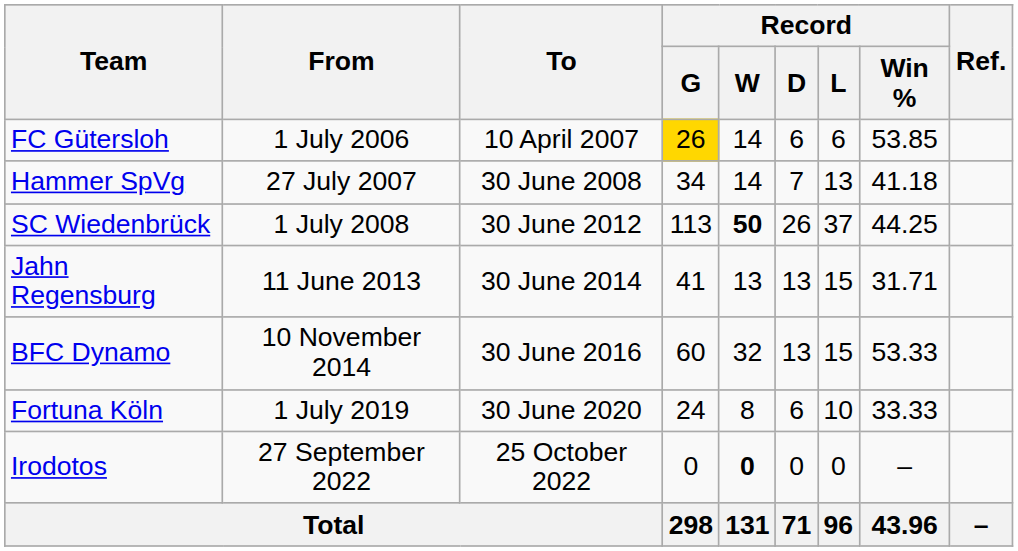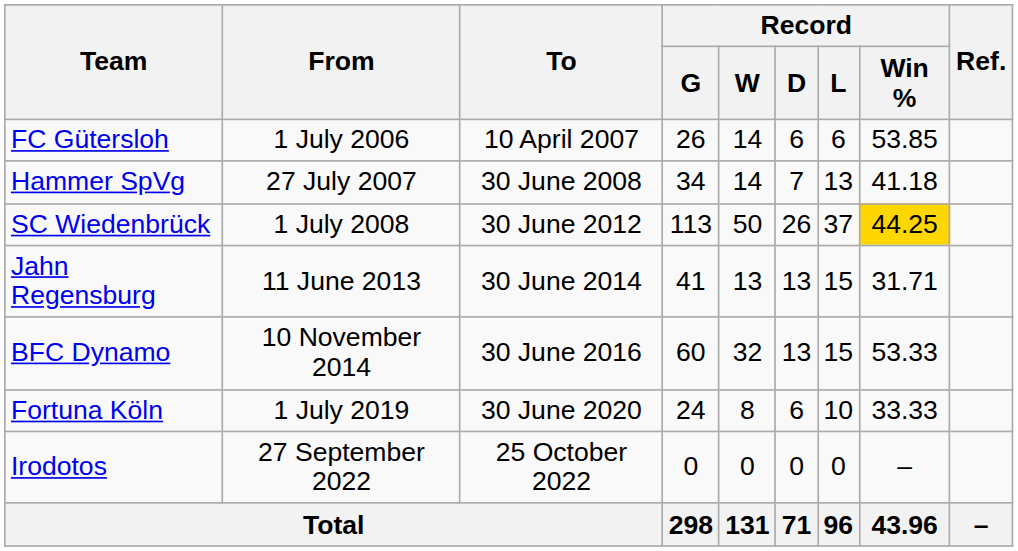FC Gütersloh | Record / G: gold background -> no background
SC Wiedenbrück | Record / W: bold -> normal
SC Wiedenbrück | Record / Win %: no background -> gold background
Irodotos | Record / W: bold -> normal
